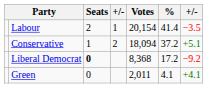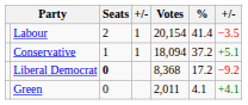Conservative | column 4: 2 -> 1
